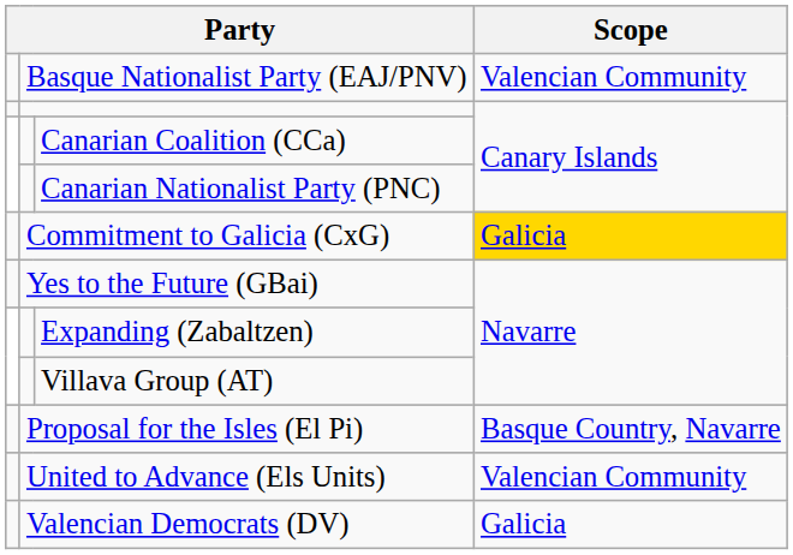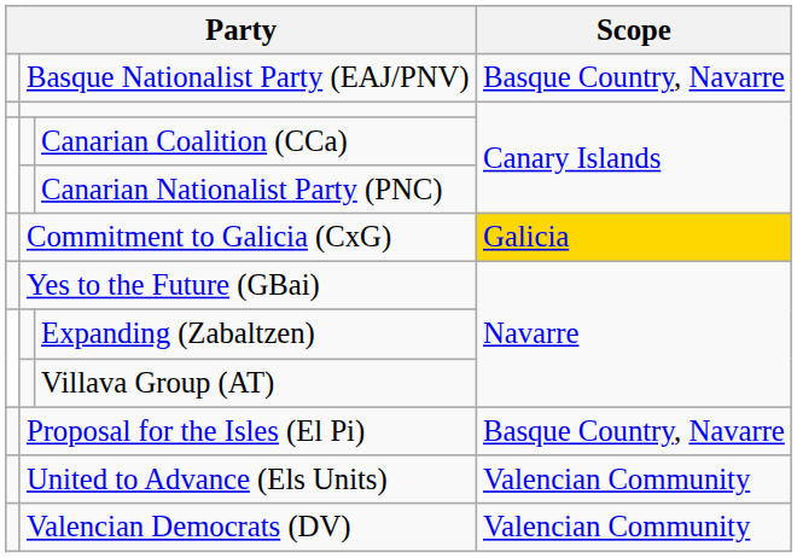Basque Nationalist Party (EAJ/PNV) | Scope: Valencian Community -> Basque Country, Navarre
Valencian Democrats (DV) | Scope: Galicia -> Valencian Community
